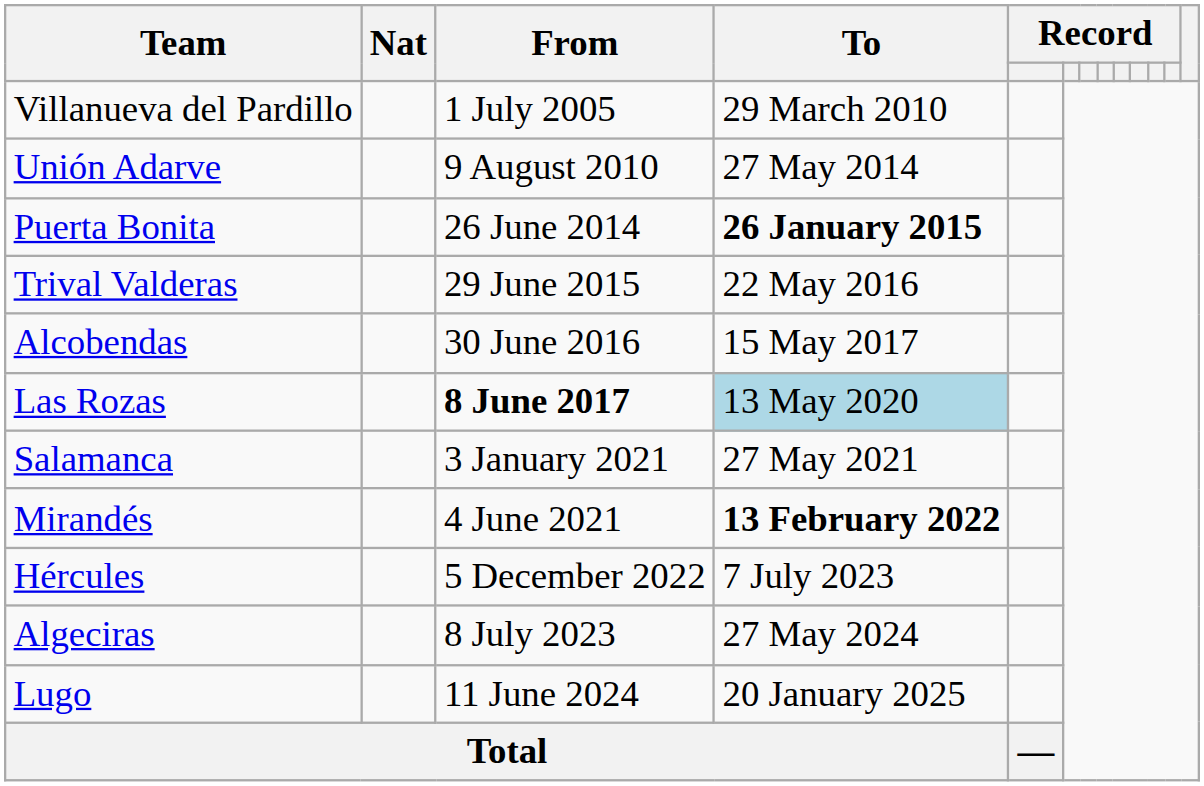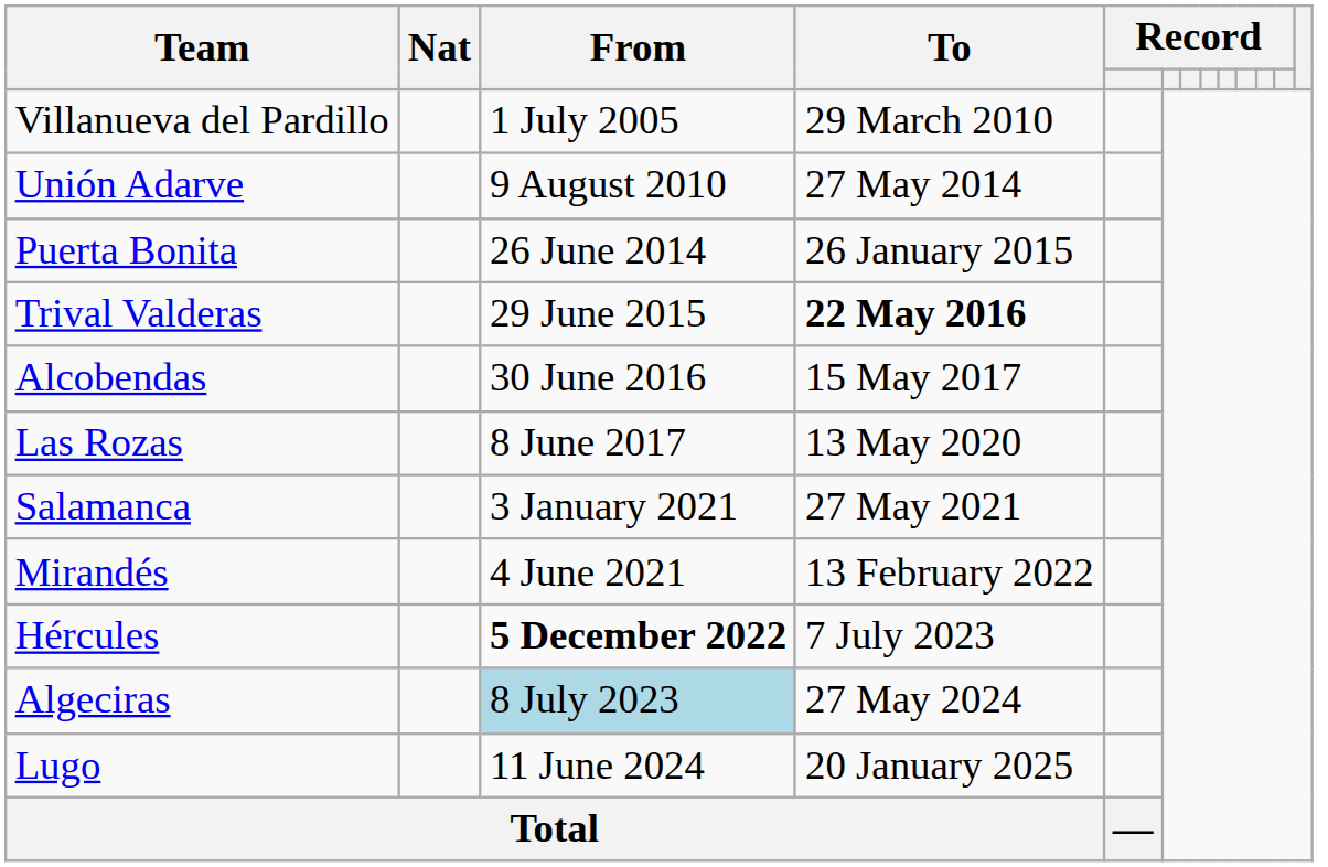Puerta Bonita | To: bold -> normal
Trival Valderas | To: normal -> bold
Las Rozas | From: bold -> normal
Las Rozas | To: lightblue background -> no background
Mirandés | To: bold -> normal
Hércules | From: normal -> bold
Algeciras | From: no background -> lightblue background
